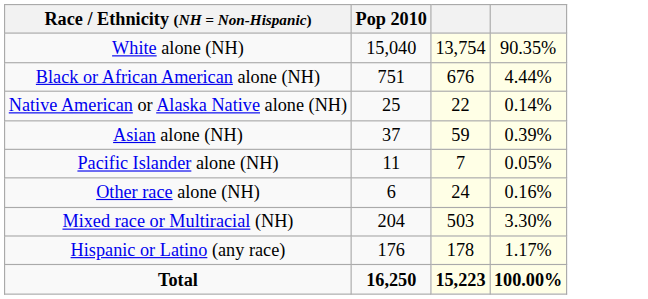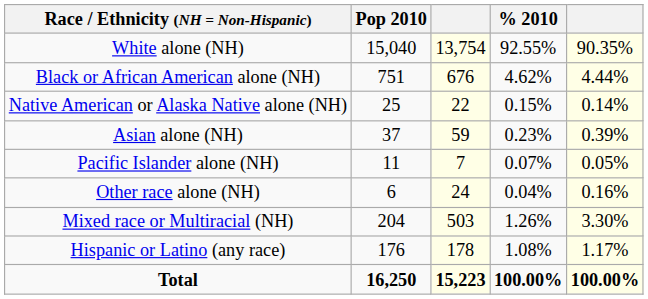+ column: % 2010 | 92.55% | 4.62% | 0.15% | 0.23% | 0.07% | 0.04% | 1.26% | 1.08% | 100.00%
